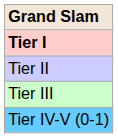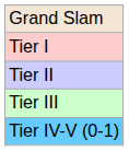row 1 | column 1: bold -> normal
row 2 | column 1: bold -> normal
